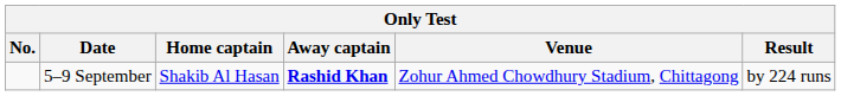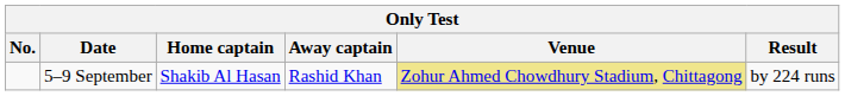5–9 September | Away captain: bold -> normal
5–9 September | Venue: no background -> khaki background
